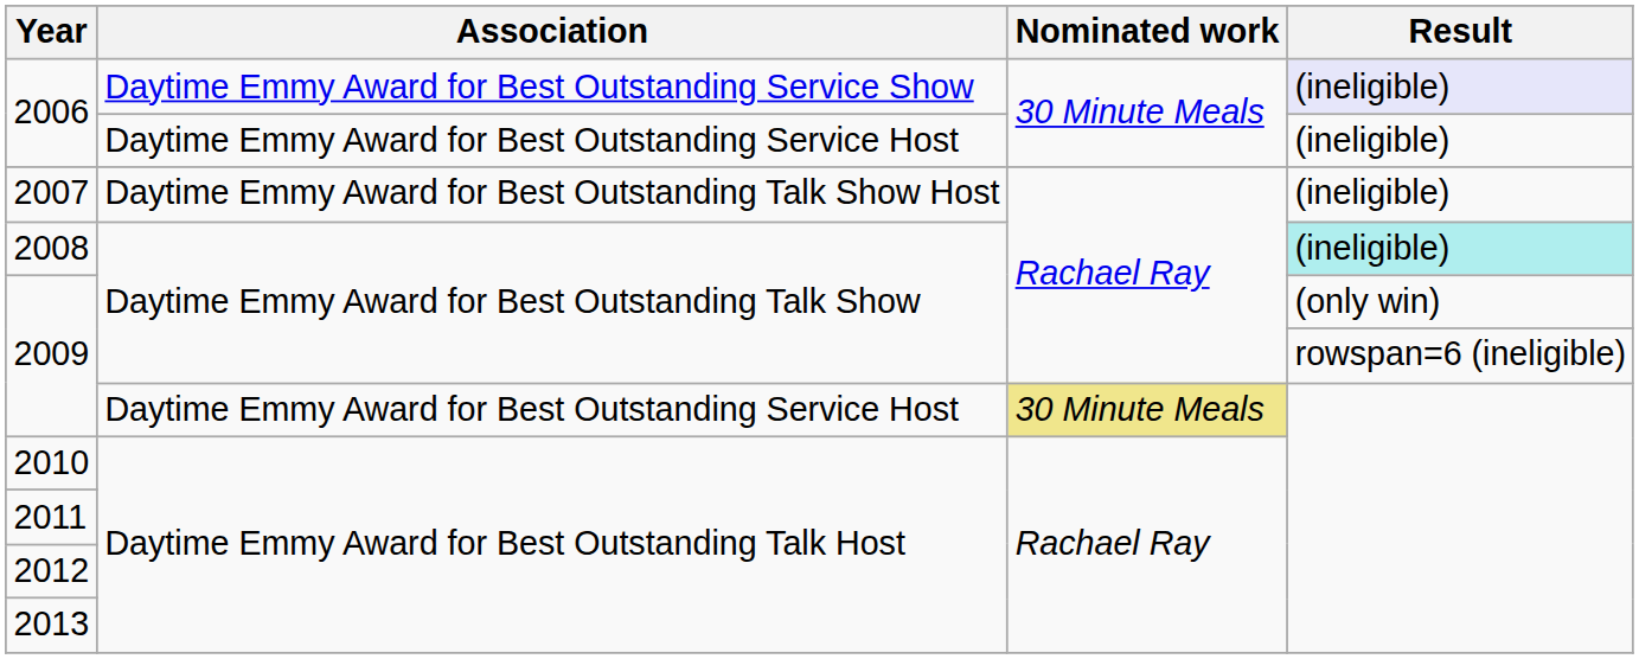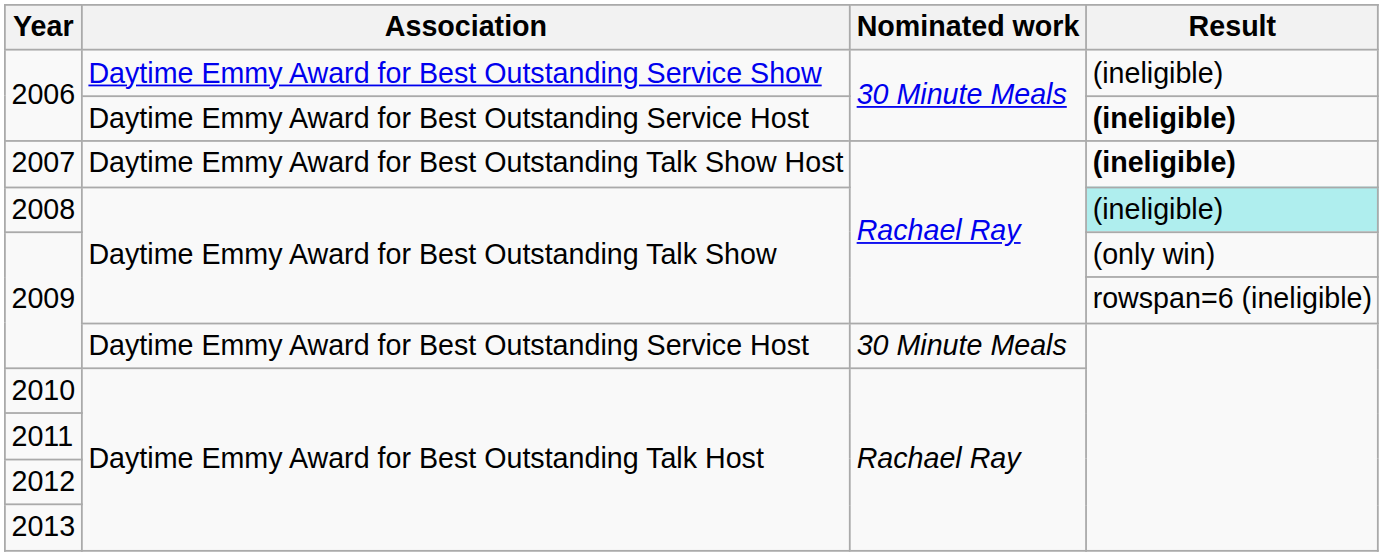2006 / Daytime Emmy Award for Best Outstanding Service Show | Result: lavender background -> no background
2006 / Daytime Emmy Award for Best Outstanding Service Host | Result: normal -> bold
2007 | Result: normal -> bold
2009 / Daytime Emmy Award for Best Outstanding Service Host | Nominated work: khaki background -> no background
